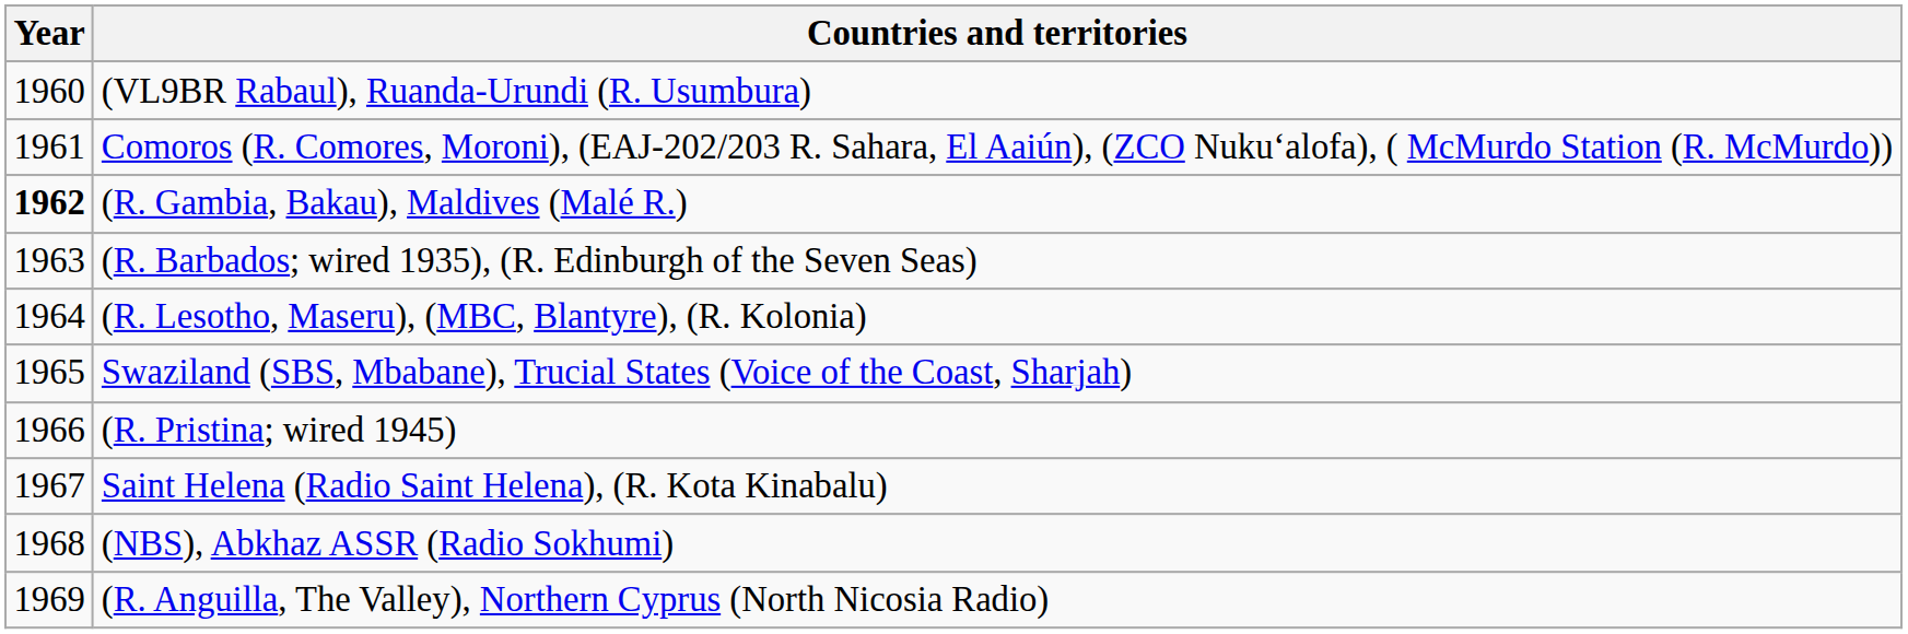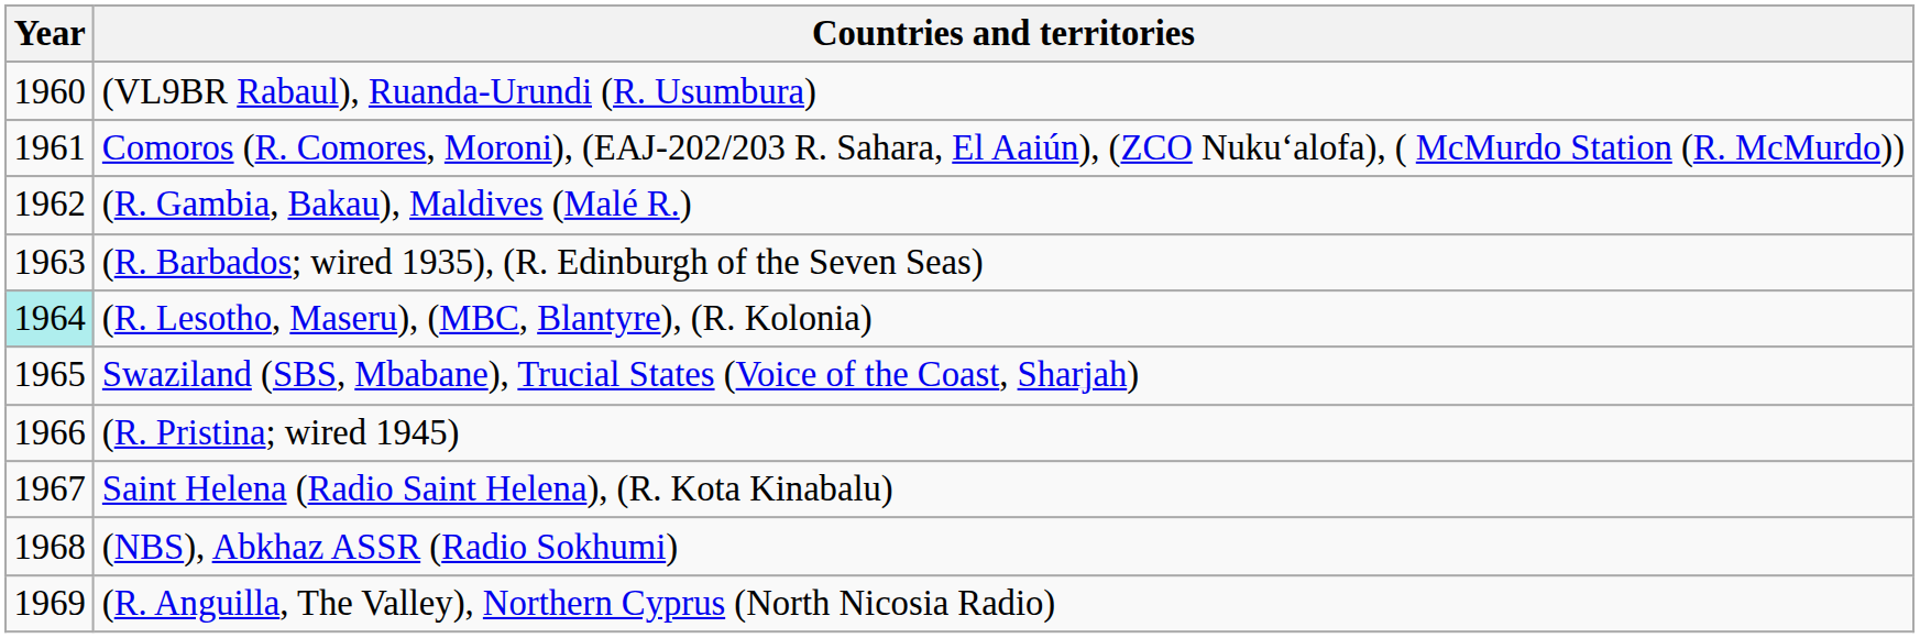(R. Gambia, Bakau), Maldives (Malé R.) | Year: bold -> normal
(R. Lesotho, Maseru), (MBC, Blantyre), (R. Kolonia) | Year: no background -> paleturquoise background
